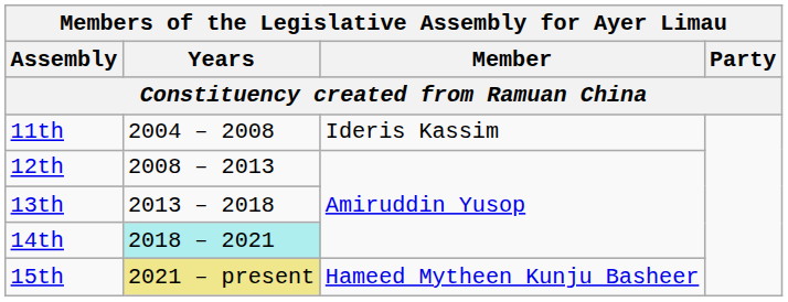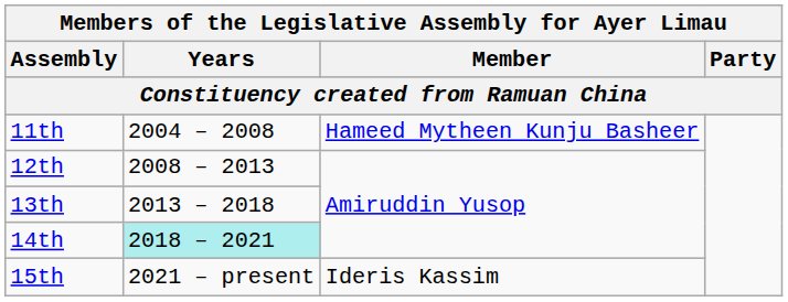11th | Member: Ideris Kassim -> Hameed Mytheen Kunju Basheer
15th | Years: khaki background -> no background
15th | Member: Hameed Mytheen Kunju Basheer -> Ideris Kassim
